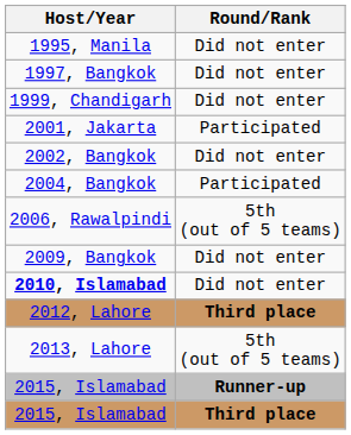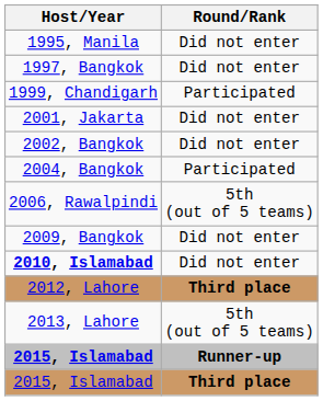row 4 | Round/Rank: Did not enter -> Participated
row 5 | Round/Rank: Participated -> Did not enter
row 13 | Host/Year: normal -> bold
